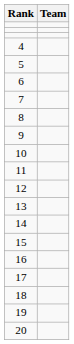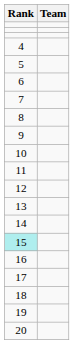row 16 | Rank: no background -> paleturquoise background
